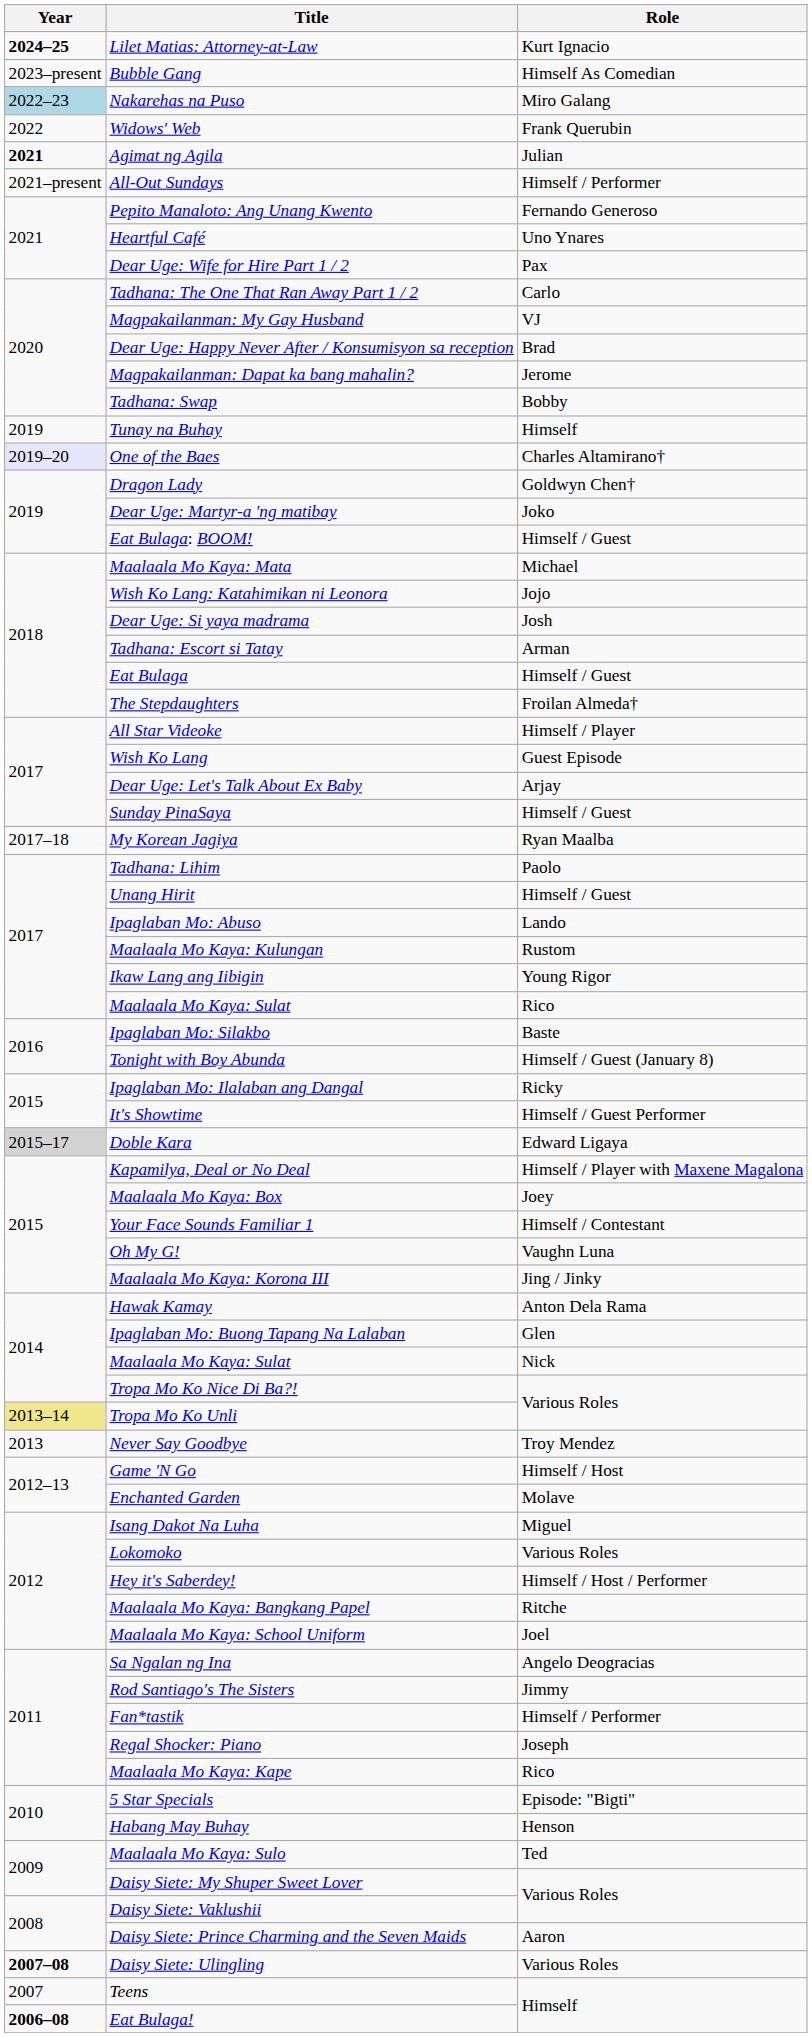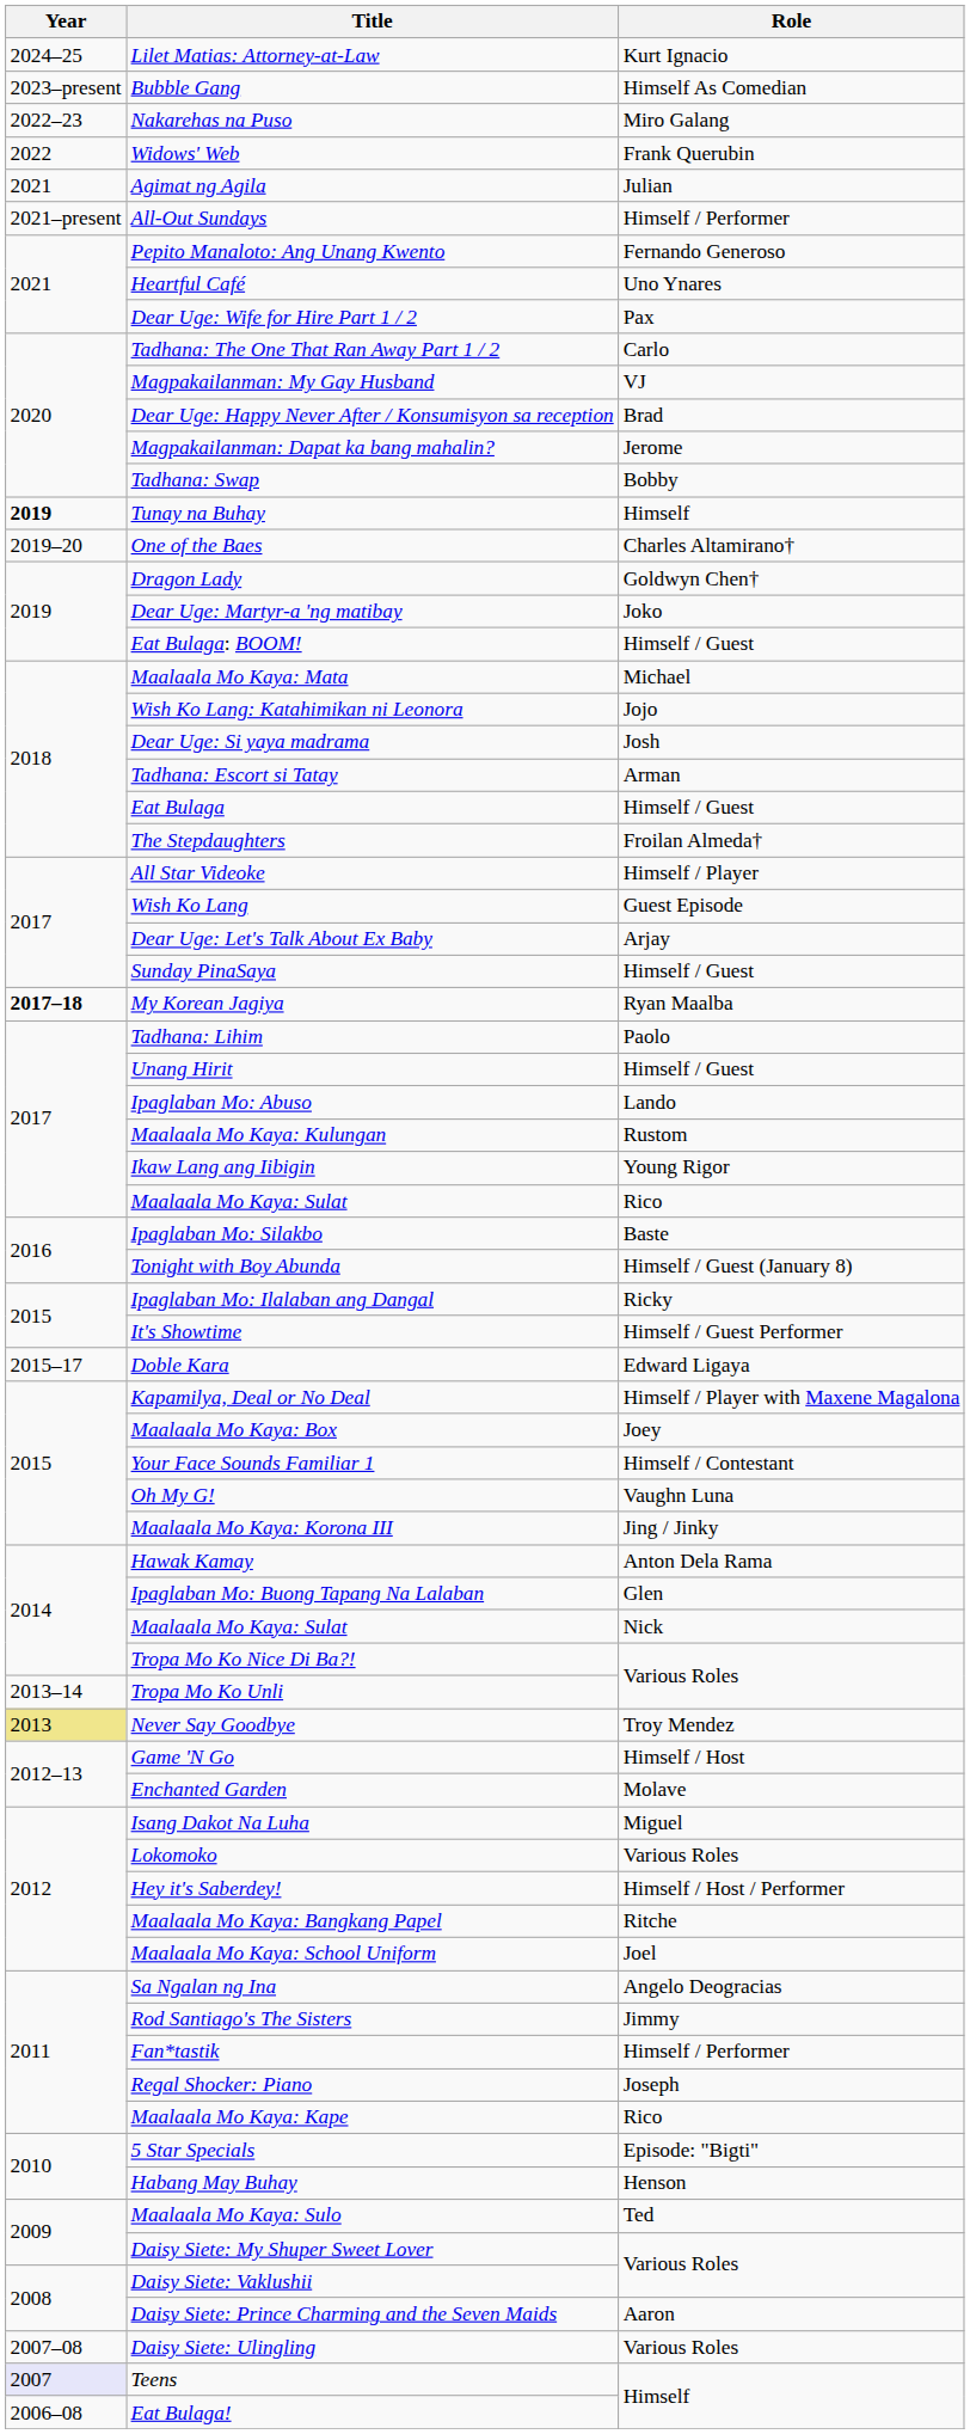Lilet Matias: Attorney-at-Law | Year: bold -> normal
Nakarehas na Puso | Year: lightblue background -> no background
Agimat ng Agila | Year: bold -> normal
Tunay na Buhay | Year: normal -> bold
One of the Baes | Year: lavender background -> no background
My Korean Jagiya | Year: normal -> bold
Doble Kara | Year: lightgrey background -> no background
Tropa Mo Ko Unli | Year: khaki background -> no background
Never Say Goodbye | Year: no background -> khaki background
Daisy Siete: Ulingling | Year: bold -> normal
Teens | Year: no background -> lavender background
Eat Bulaga! | Year: bold -> normal
